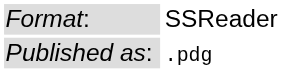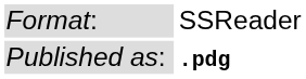Published as: | column 2: normal -> bold
